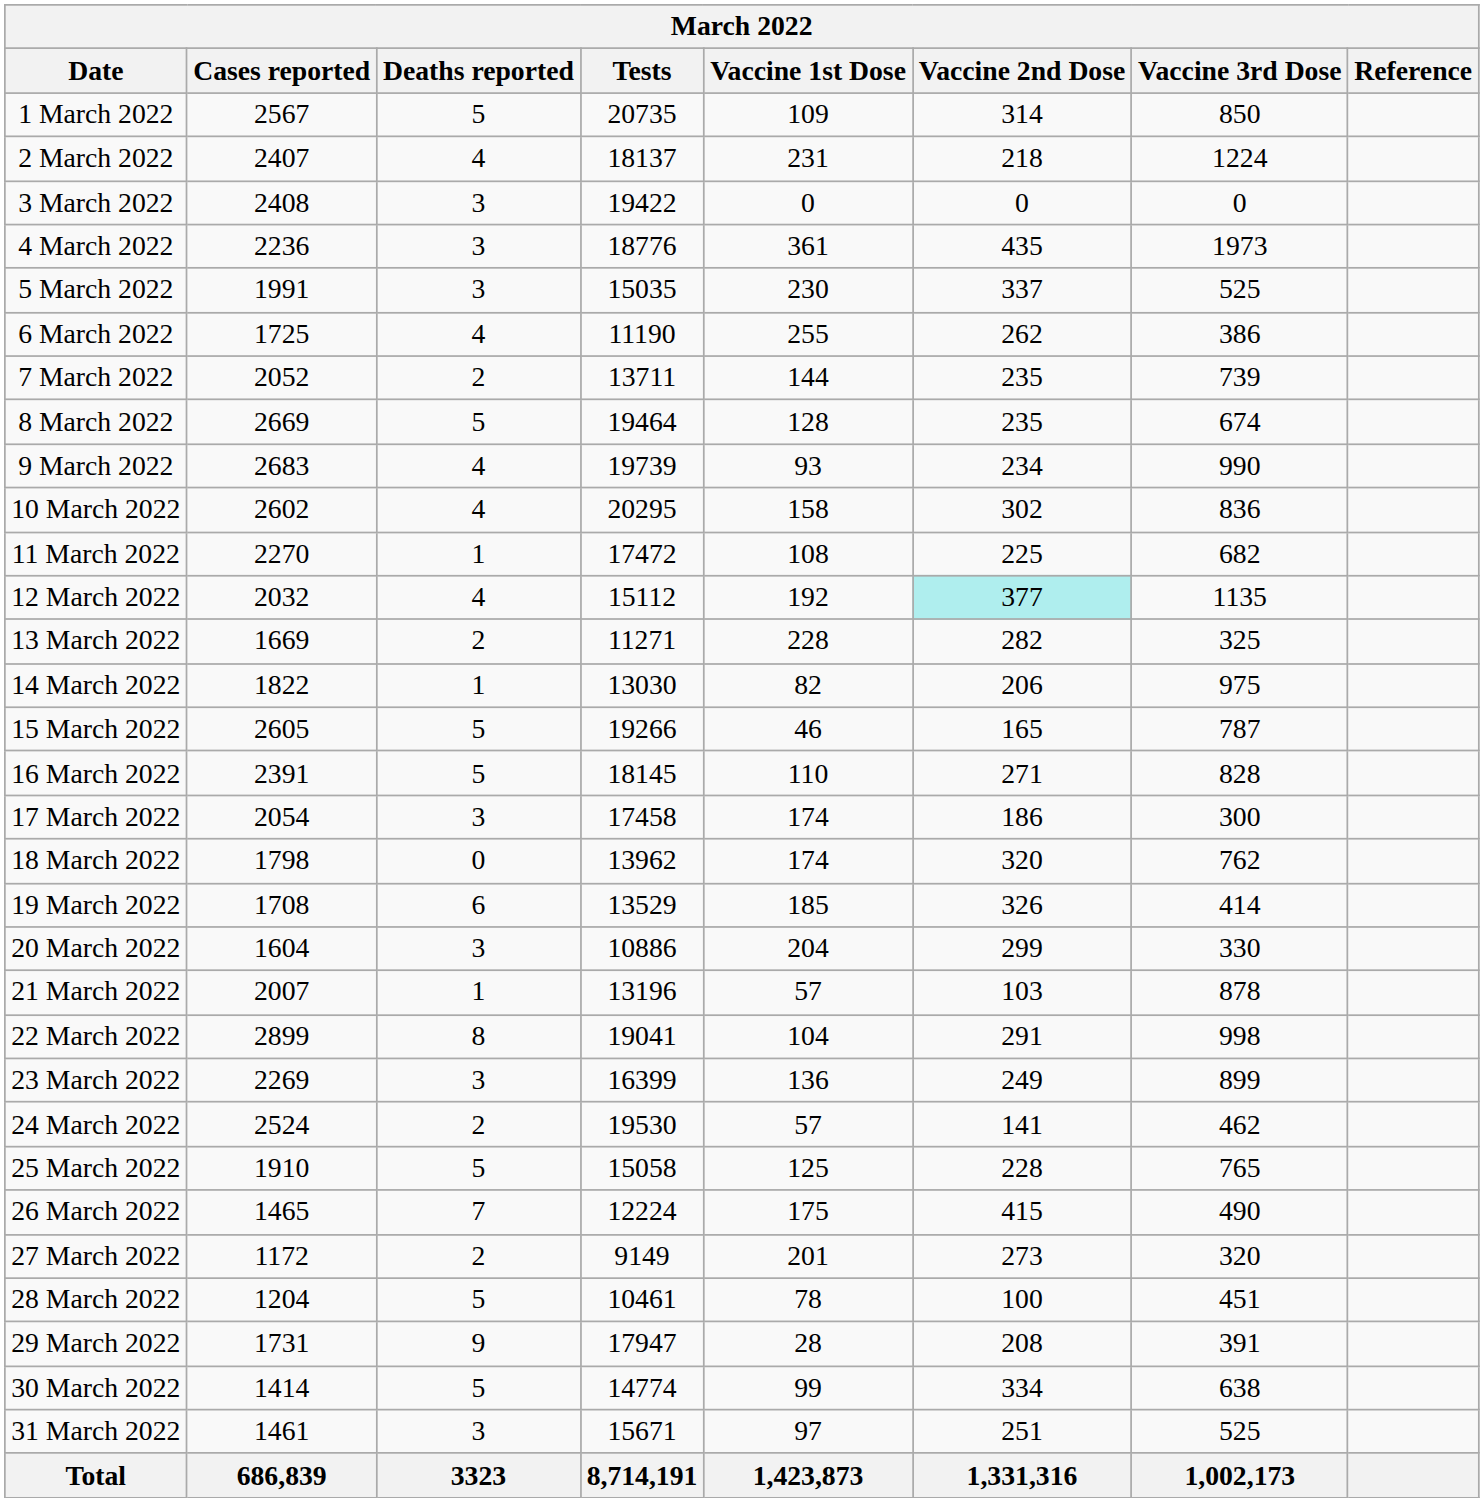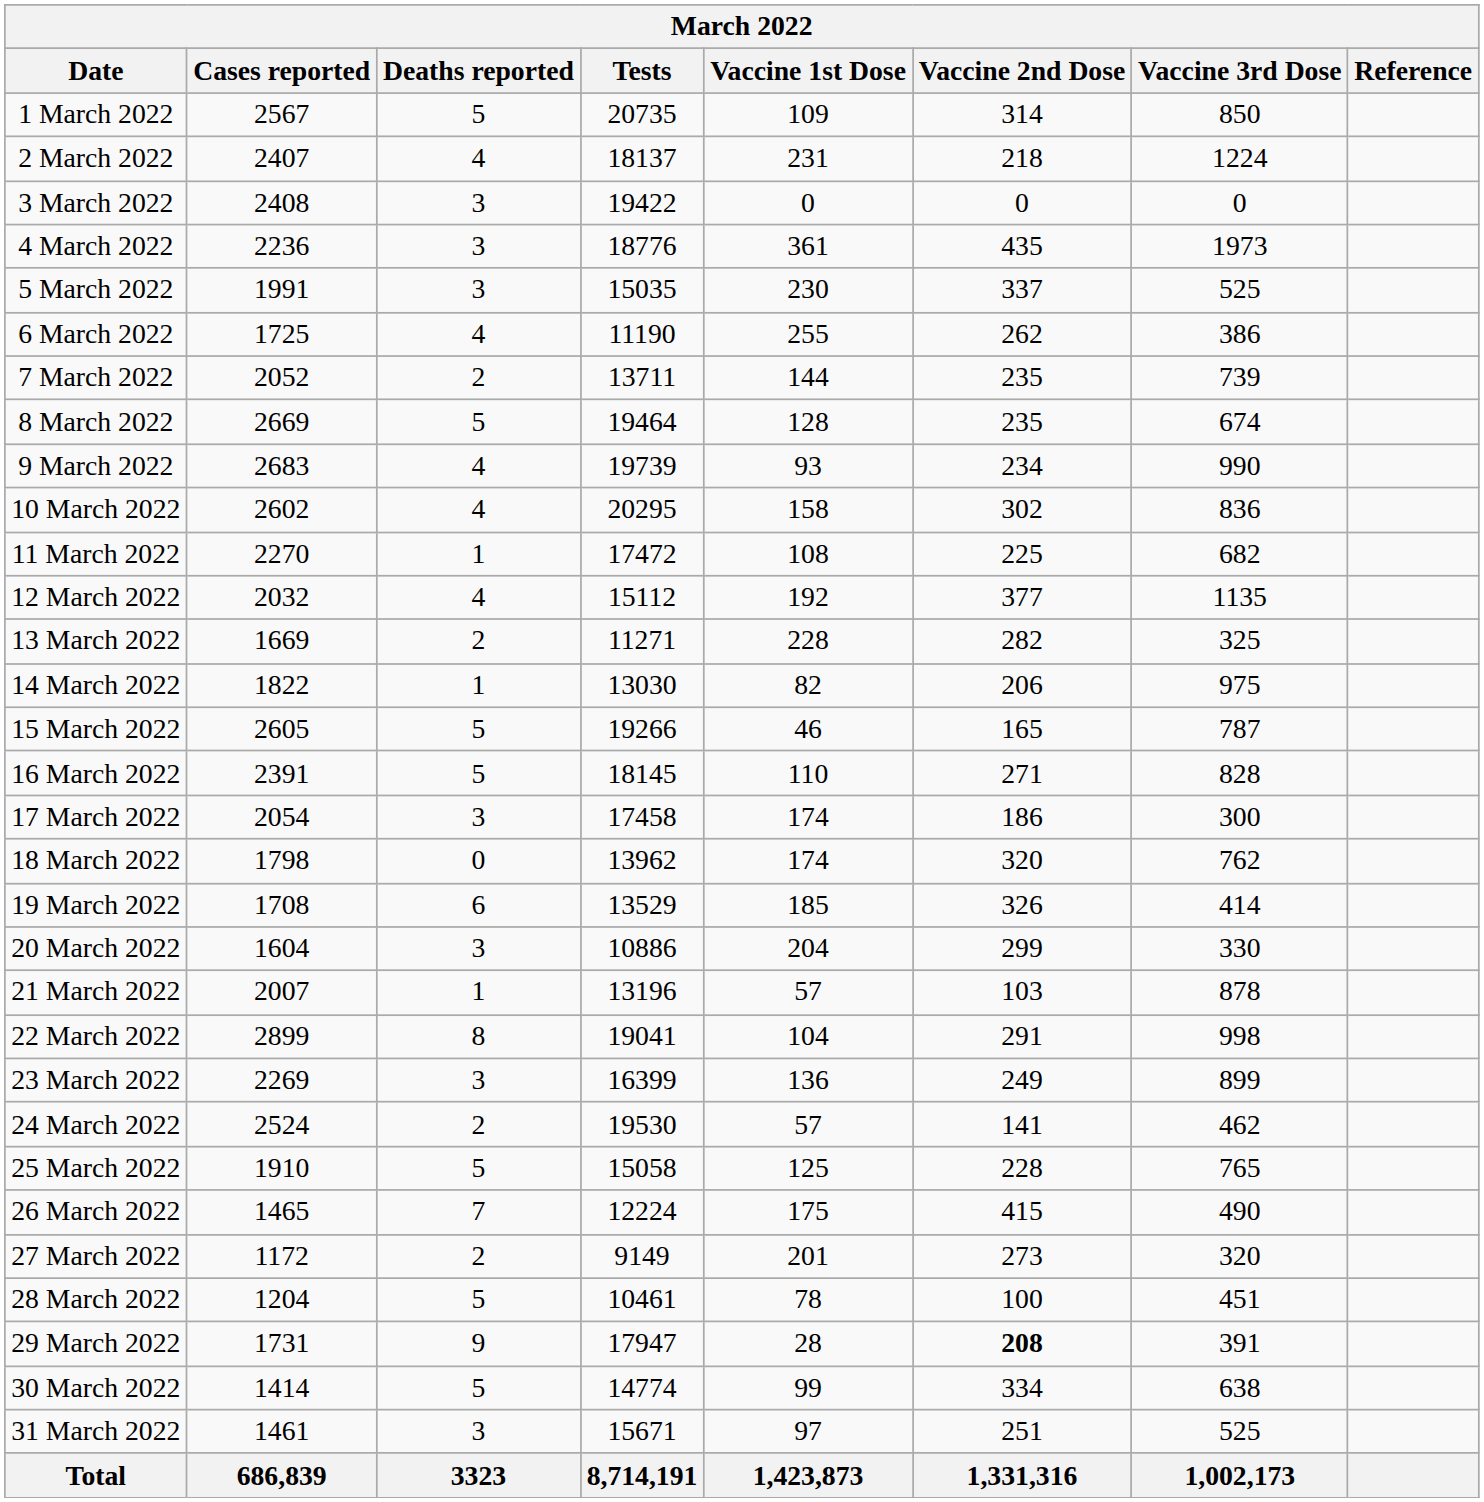12 March 2022 | Vaccine 2nd Dose: paleturquoise background -> no background
29 March 2022 | Vaccine 2nd Dose: normal -> bold
